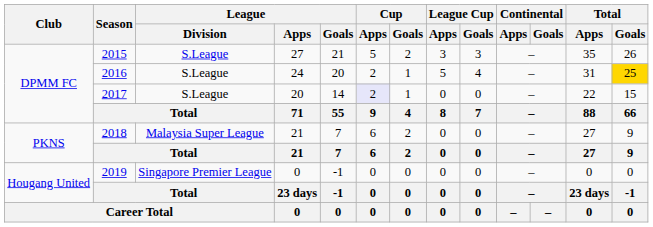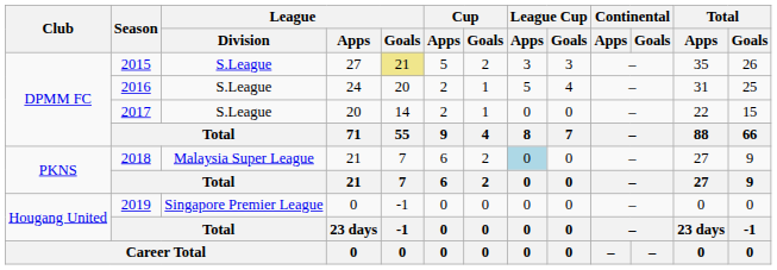2015 | League / Goals: no background -> khaki background
2016 | Total / Goals: gold background -> no background
2017 | Cup / Apps: lavender background -> no background
2018 | League Cup / Apps: no background -> lightblue background
